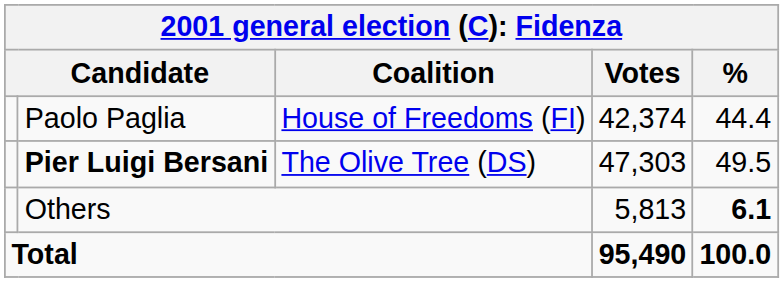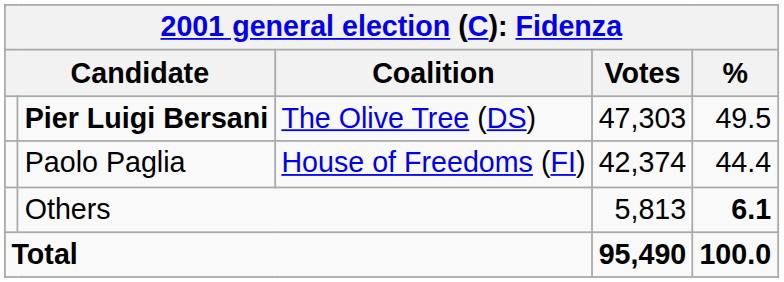rows swapped: Pier Luigi Bersani <-> Paolo Paglia
